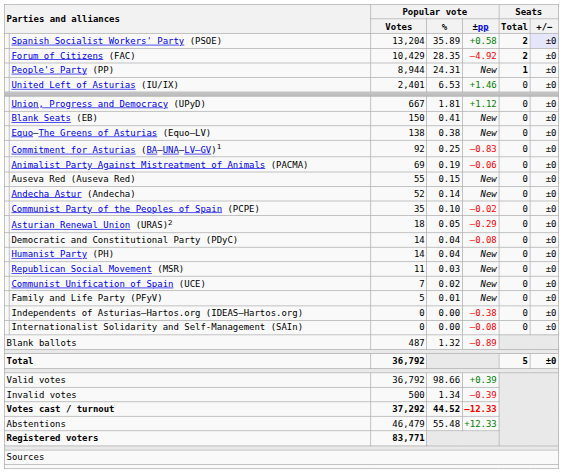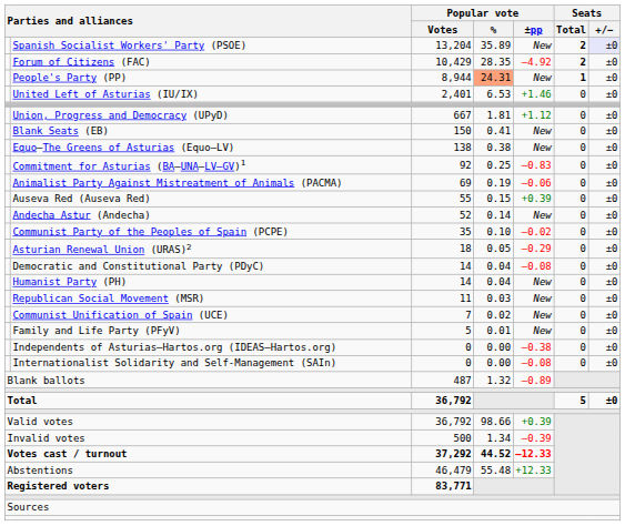Spanish Socialist Workers' Party (PSOE) | Popular vote / ±pp: +0.58 -> New
People's Party (PP) | Popular vote / %: no background -> lightsalmon background
Auseva Red (Auseva Red) | Popular vote / ±pp: New -> +0.39
